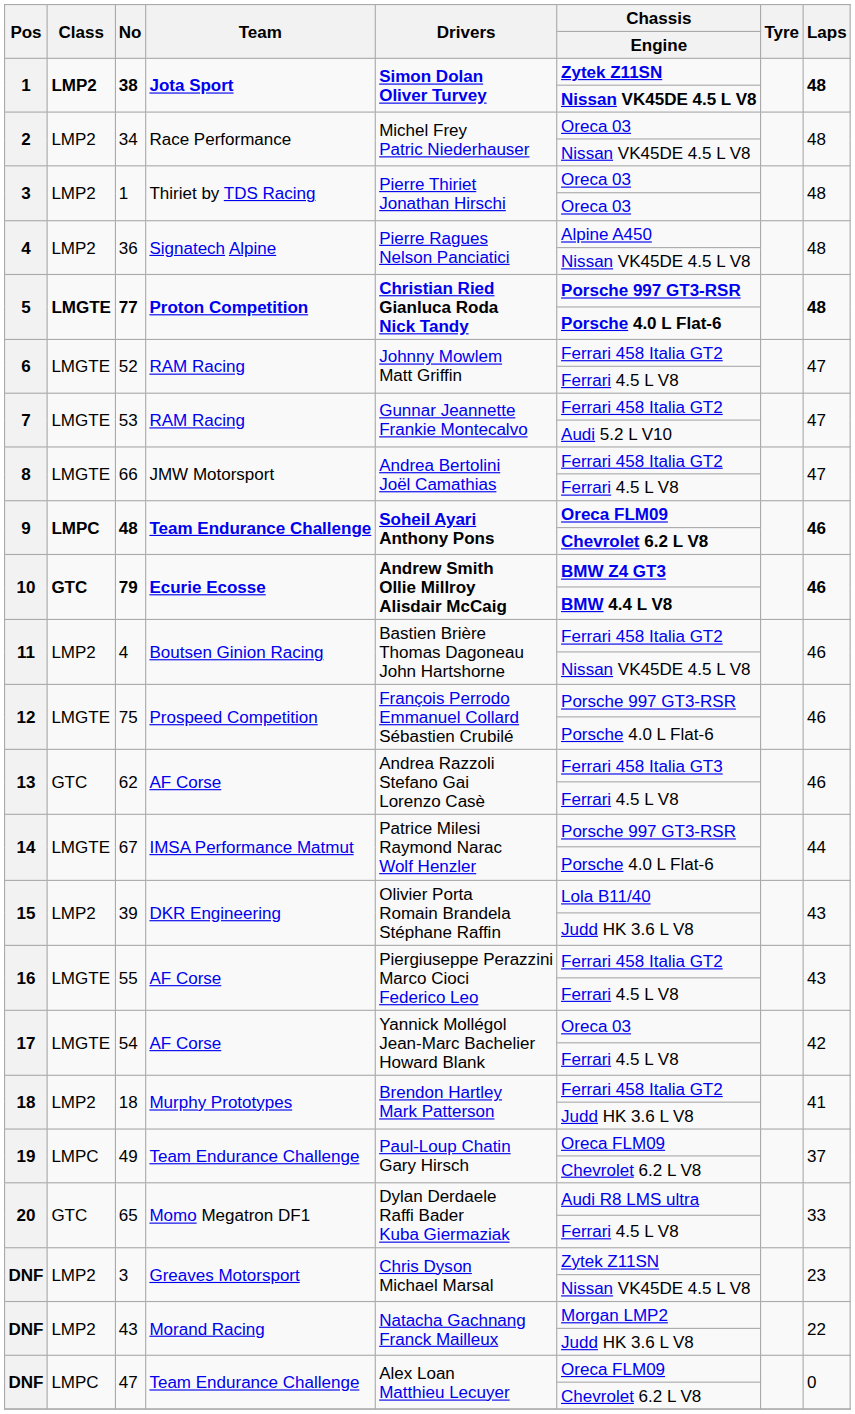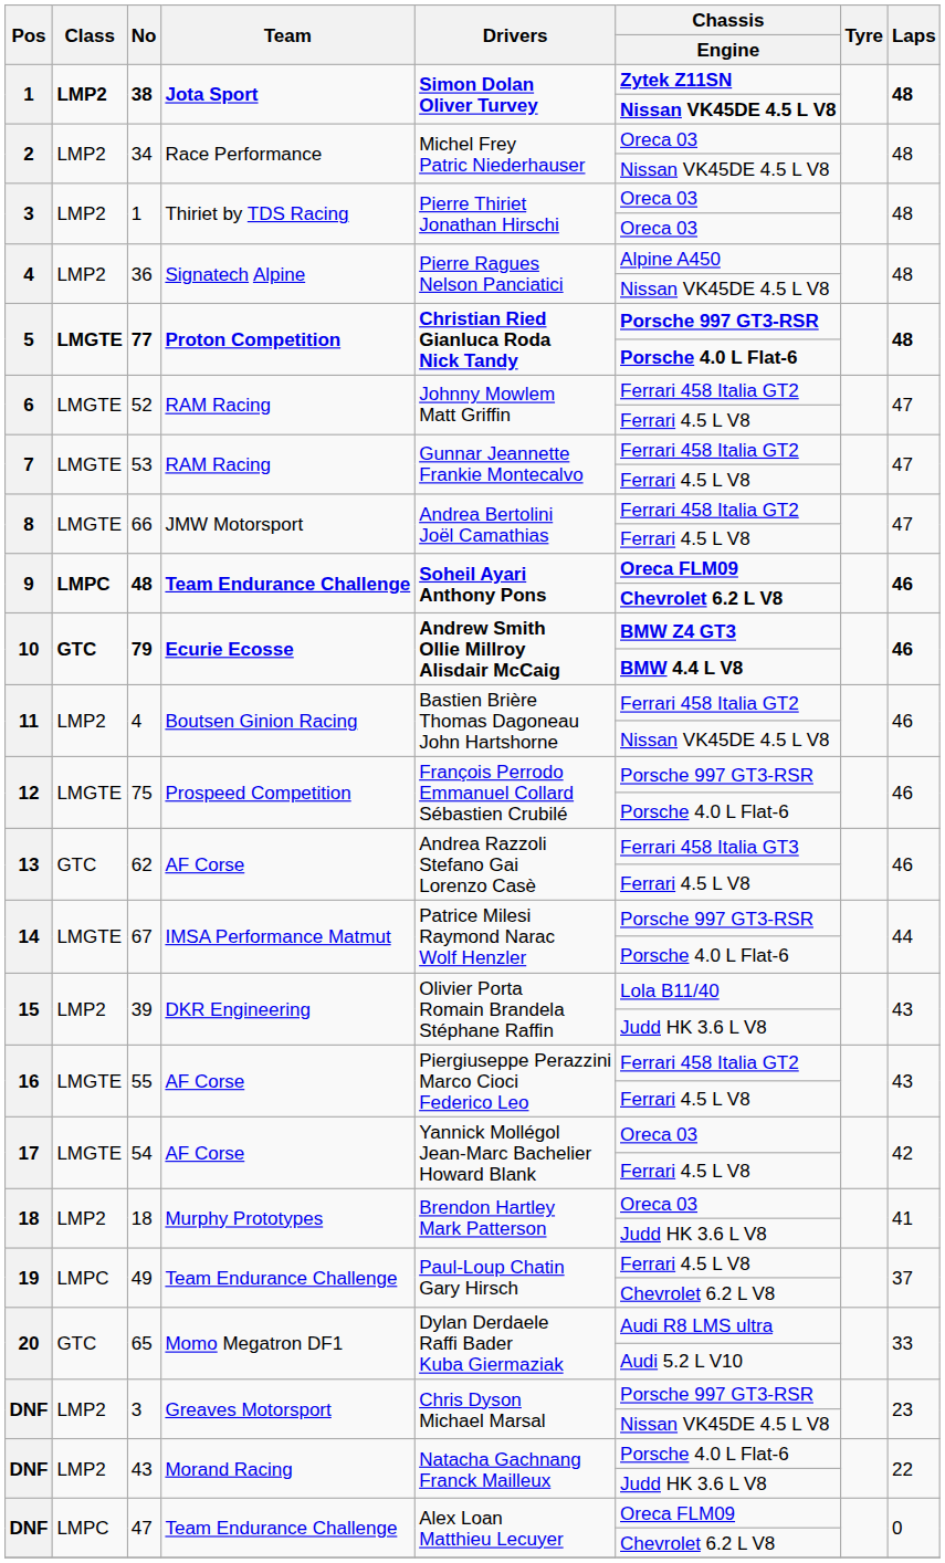row 16 | Chassis / Engine: Audi 5.2 L V10 -> Ferrari 4.5 L V8
row 37 | Chassis / Engine: Ferrari 458 Italia GT2 -> Oreca 03
row 39 | Chassis / Engine: Oreca FLM09 -> Ferrari 4.5 L V8
row 42 | Chassis / Engine: Ferrari 4.5 L V8 -> Audi 5.2 L V10
row 43 | Chassis / Engine: Zytek Z11SN -> Porsche 997 GT3-RSR
row 45 | Chassis / Engine: Morgan LMP2 -> Porsche 4.0 L Flat-6
